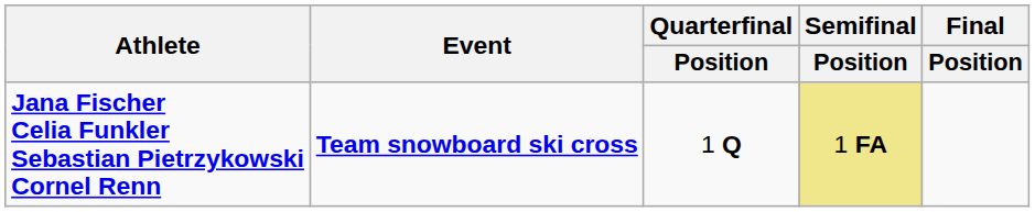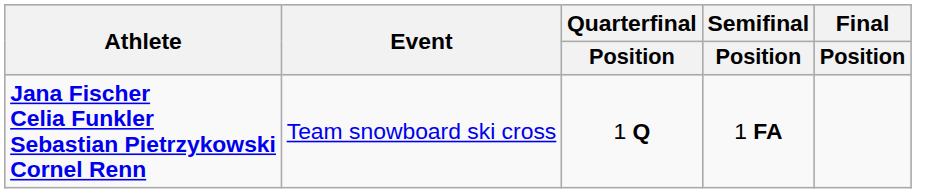row 3 | Event: bold -> normal
row 3 | Semifinal / Position: khaki background -> no background
